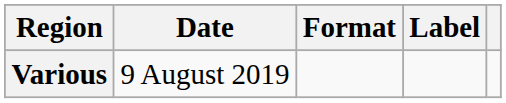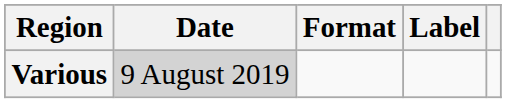Various | Date: no background -> lightgrey background
